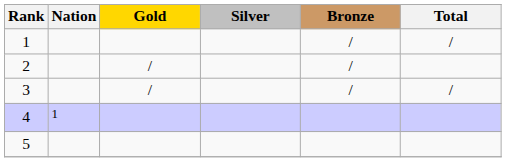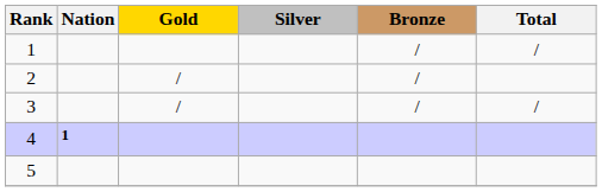4 | Nation: normal -> bold
